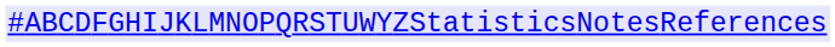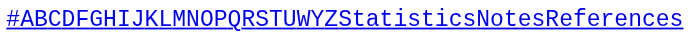row 1 | column 1: lavender background -> no background
